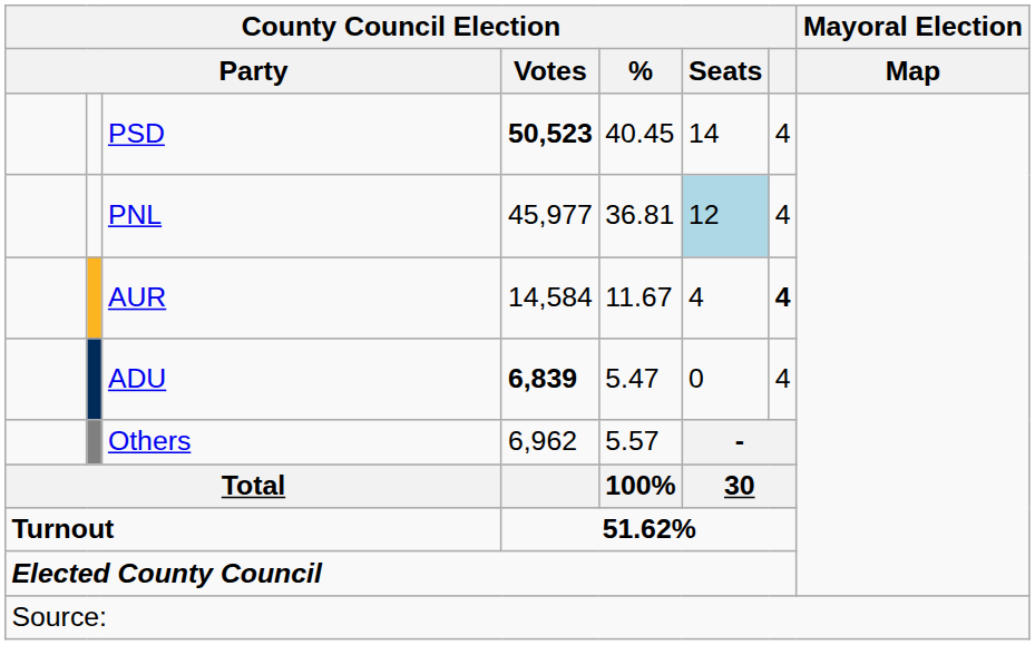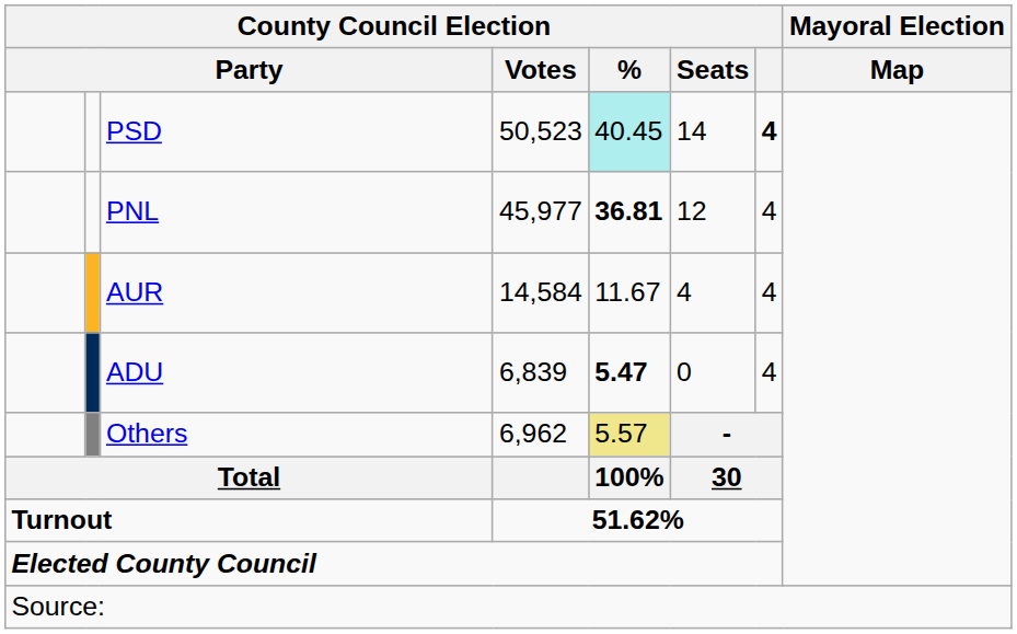PSD | County Council Election / Votes: bold -> normal
PSD | County Council Election / %: no background -> paleturquoise background
PSD | County Council Election: normal -> bold
PNL | County Council Election / %: normal -> bold
PNL | County Council Election / Seats: lightblue background -> no background
AUR | County Council Election: bold -> normal
ADU | County Council Election / Votes: bold -> normal
ADU | County Council Election / %: normal -> bold
Others | County Council Election / %: no background -> khaki background
